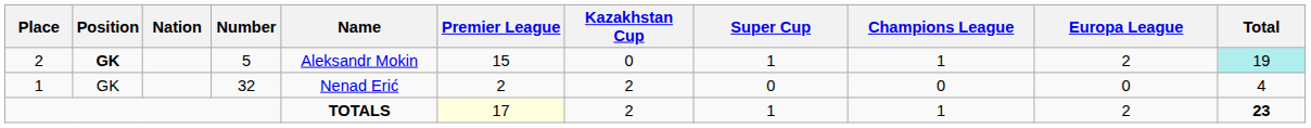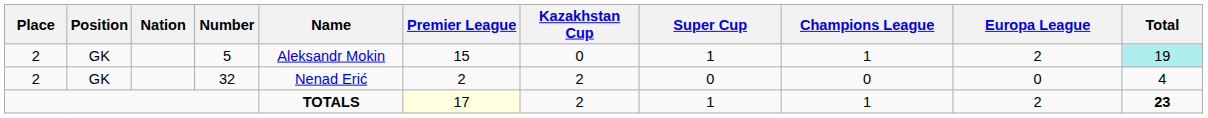row 2 | Position: bold -> normal
row 3 | Place: 1 -> 2
